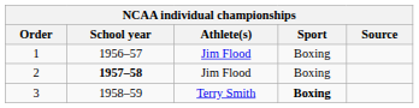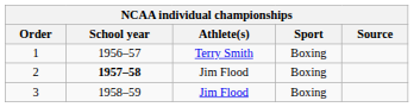1 | Athlete(s): Jim Flood -> Terry Smith
3 | Athlete(s): Terry Smith -> Jim Flood
3 | Sport: bold -> normal
